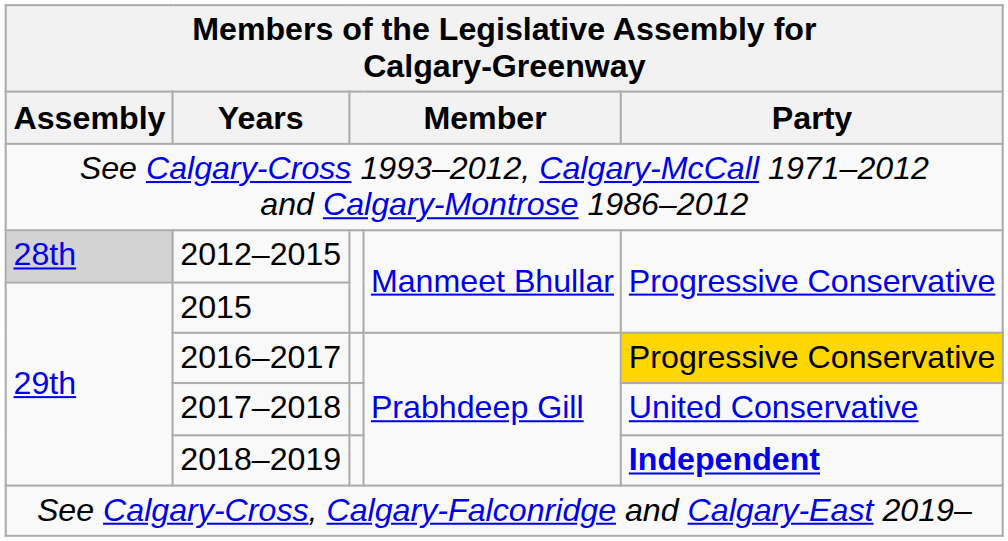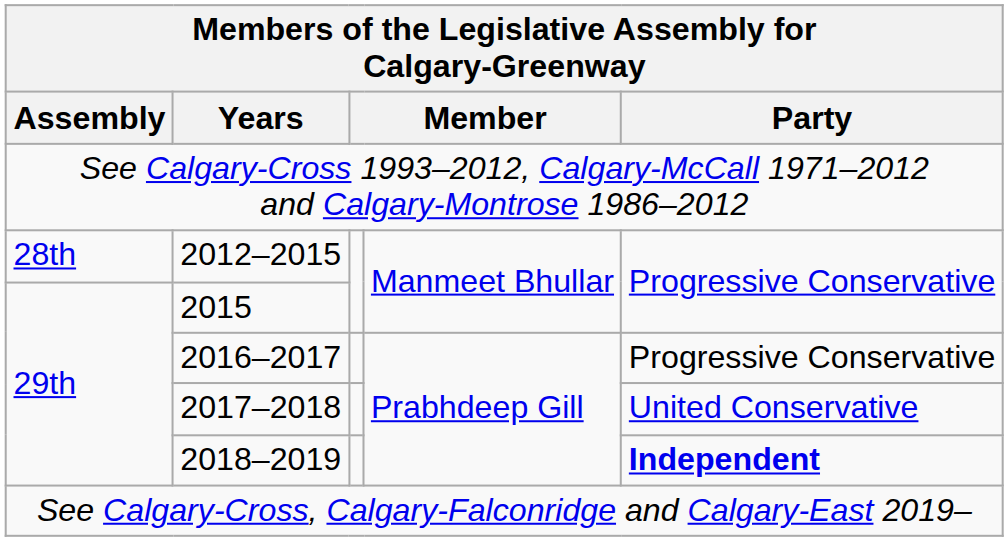2012–2015 | Assembly: lightgrey background -> no background
2016–2017 | Party: gold background -> no background
